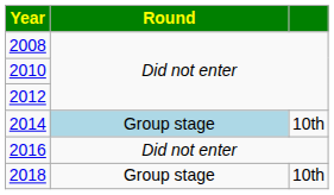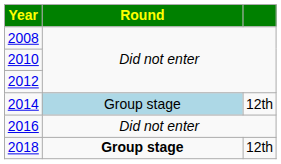2014 | column 3: 10th -> 12th
2018 | Round: normal -> bold
2018 | column 3: 10th -> 12th
